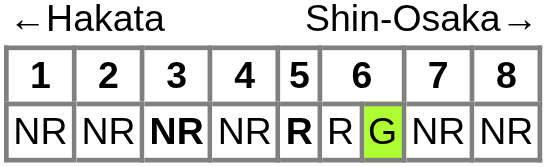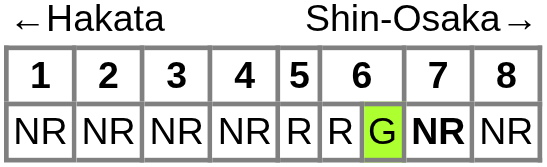row 3 | column 3: bold -> normal
row 3 | column 5: bold -> normal
row 3 | column 8: normal -> bold
